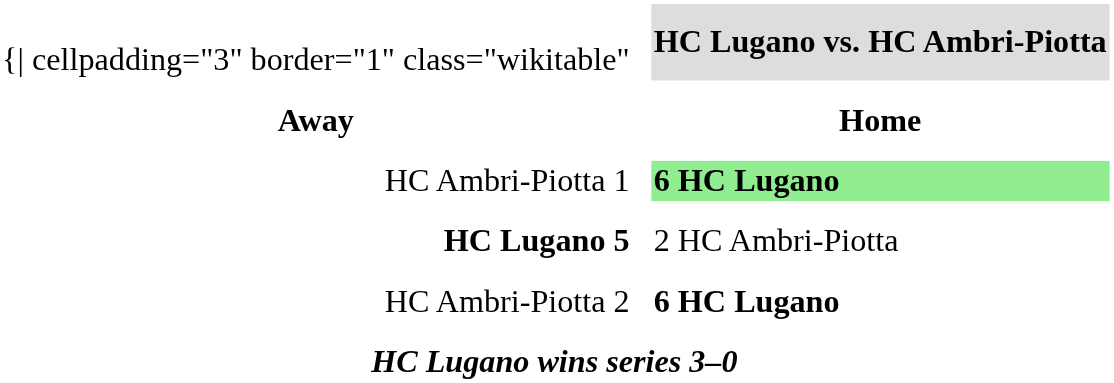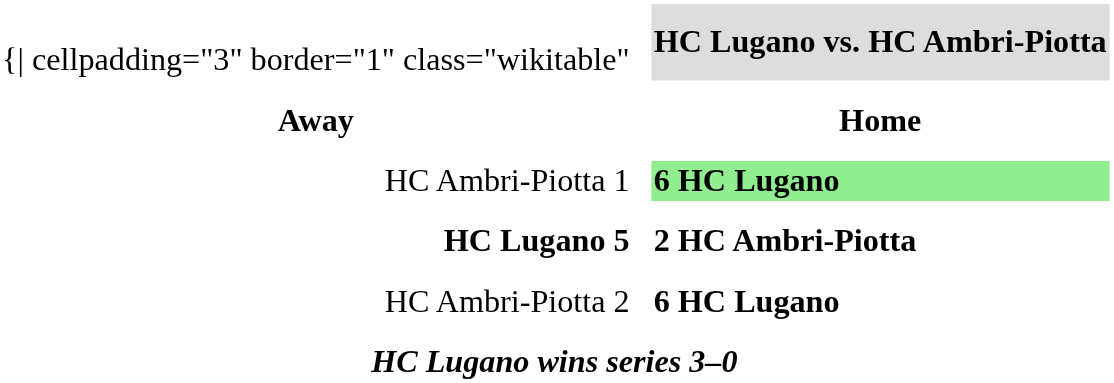HC Lugano 5 | column 2: normal -> bold
